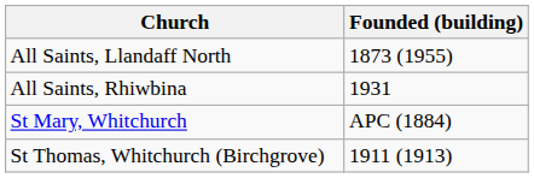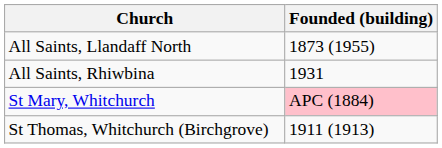St Mary, Whitchurch | Founded (building): no background -> pink background
